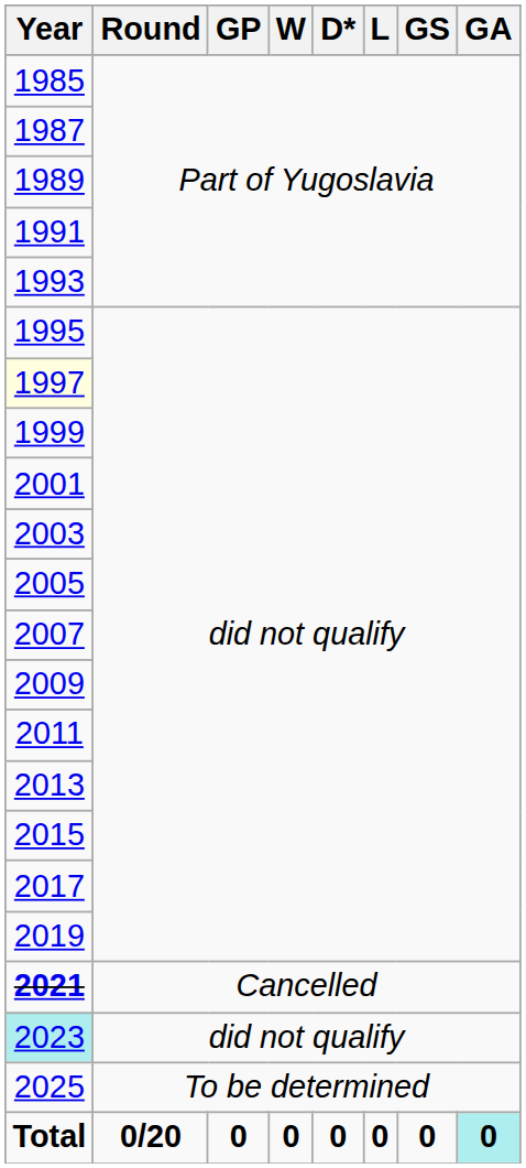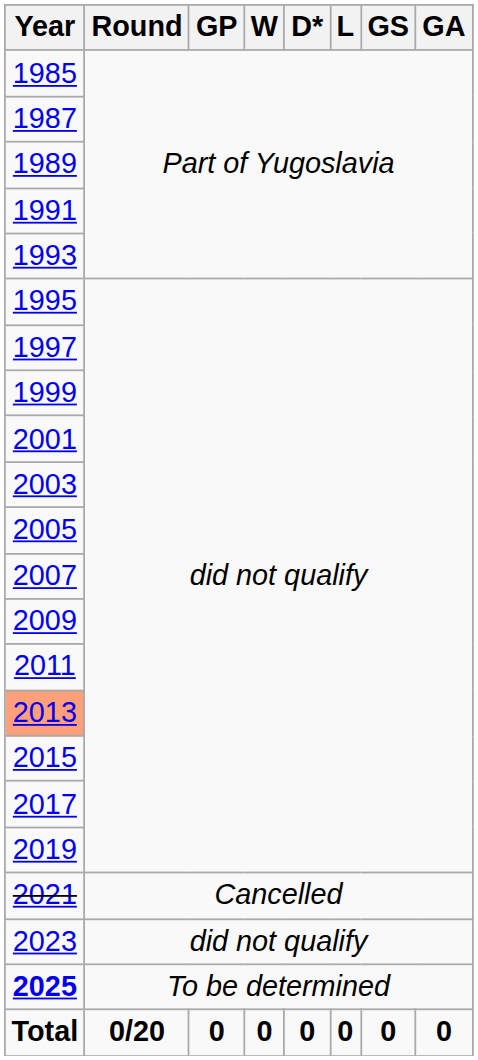1997 | Year: lightyellow background -> no background
2013 | Year: no background -> lightsalmon background
2021 | Year: bold -> normal
2023 | Year: paleturquoise background -> no background
2025 | Year: normal -> bold
Total | GA: paleturquoise background -> no background
